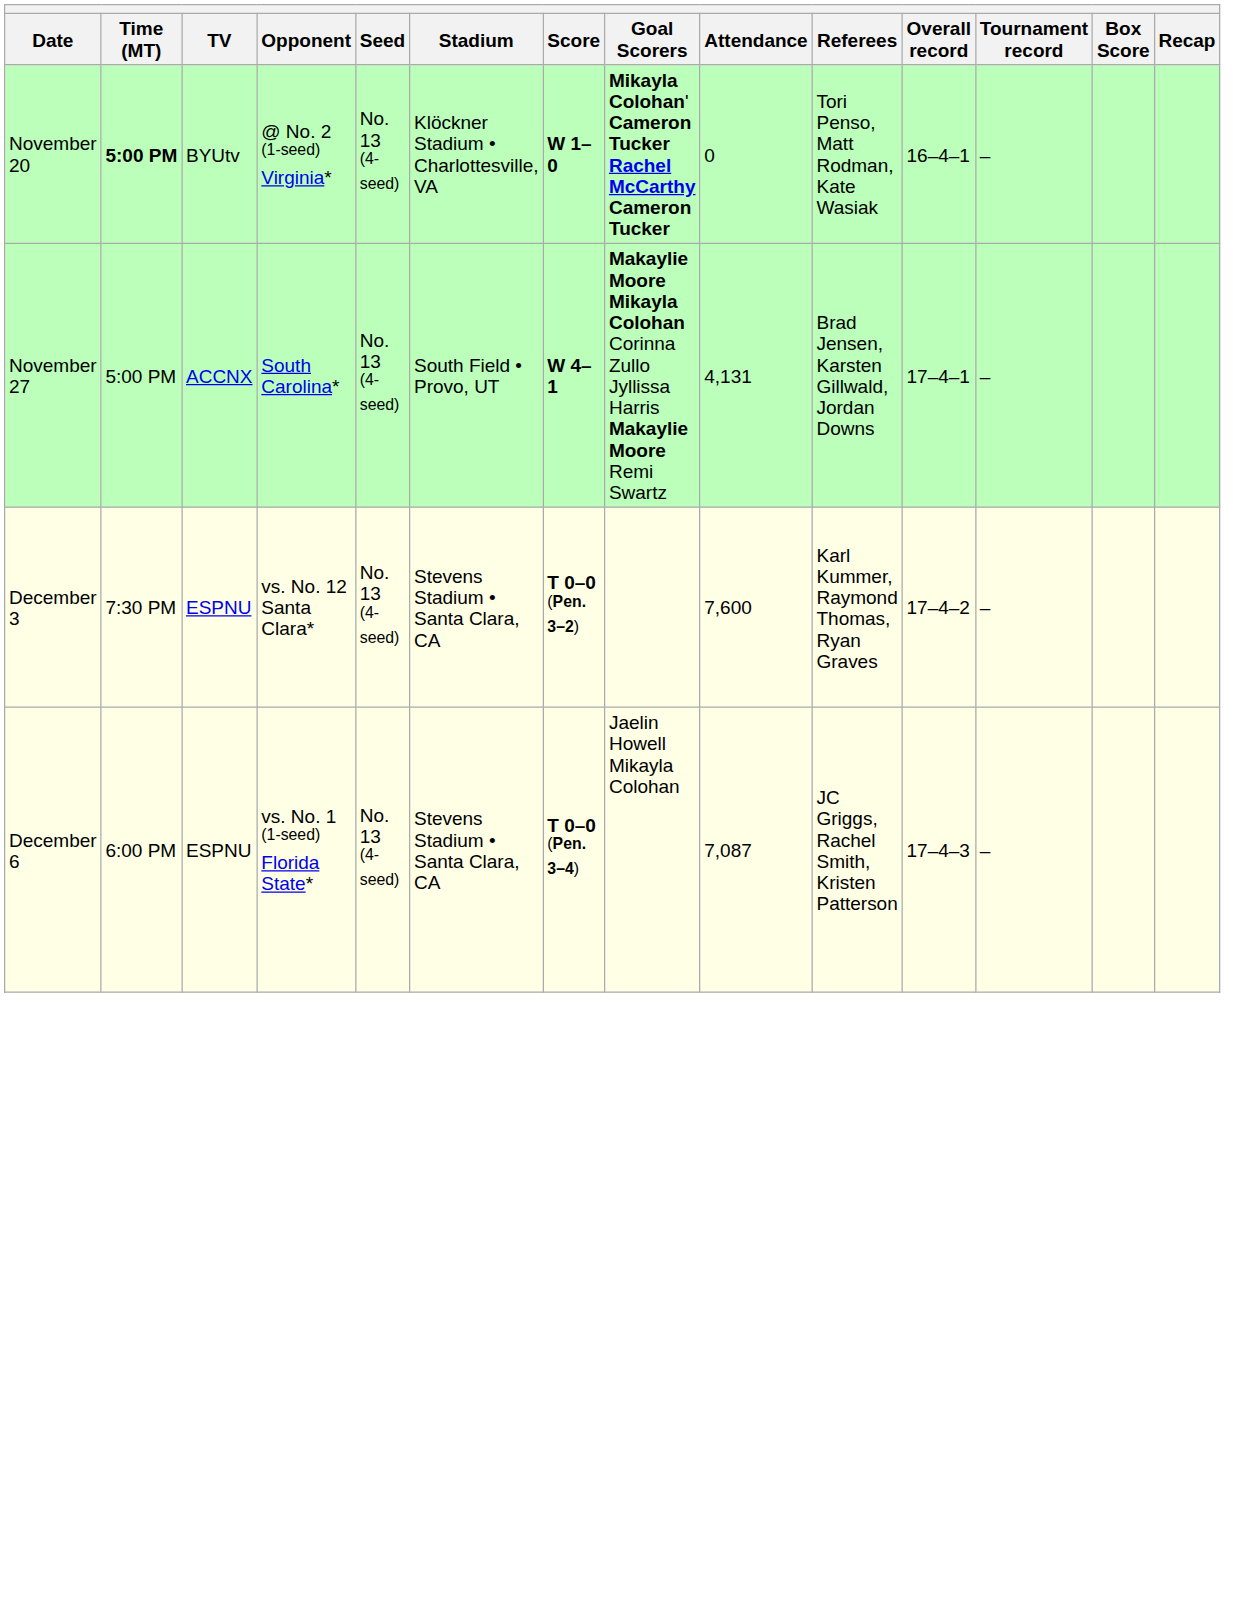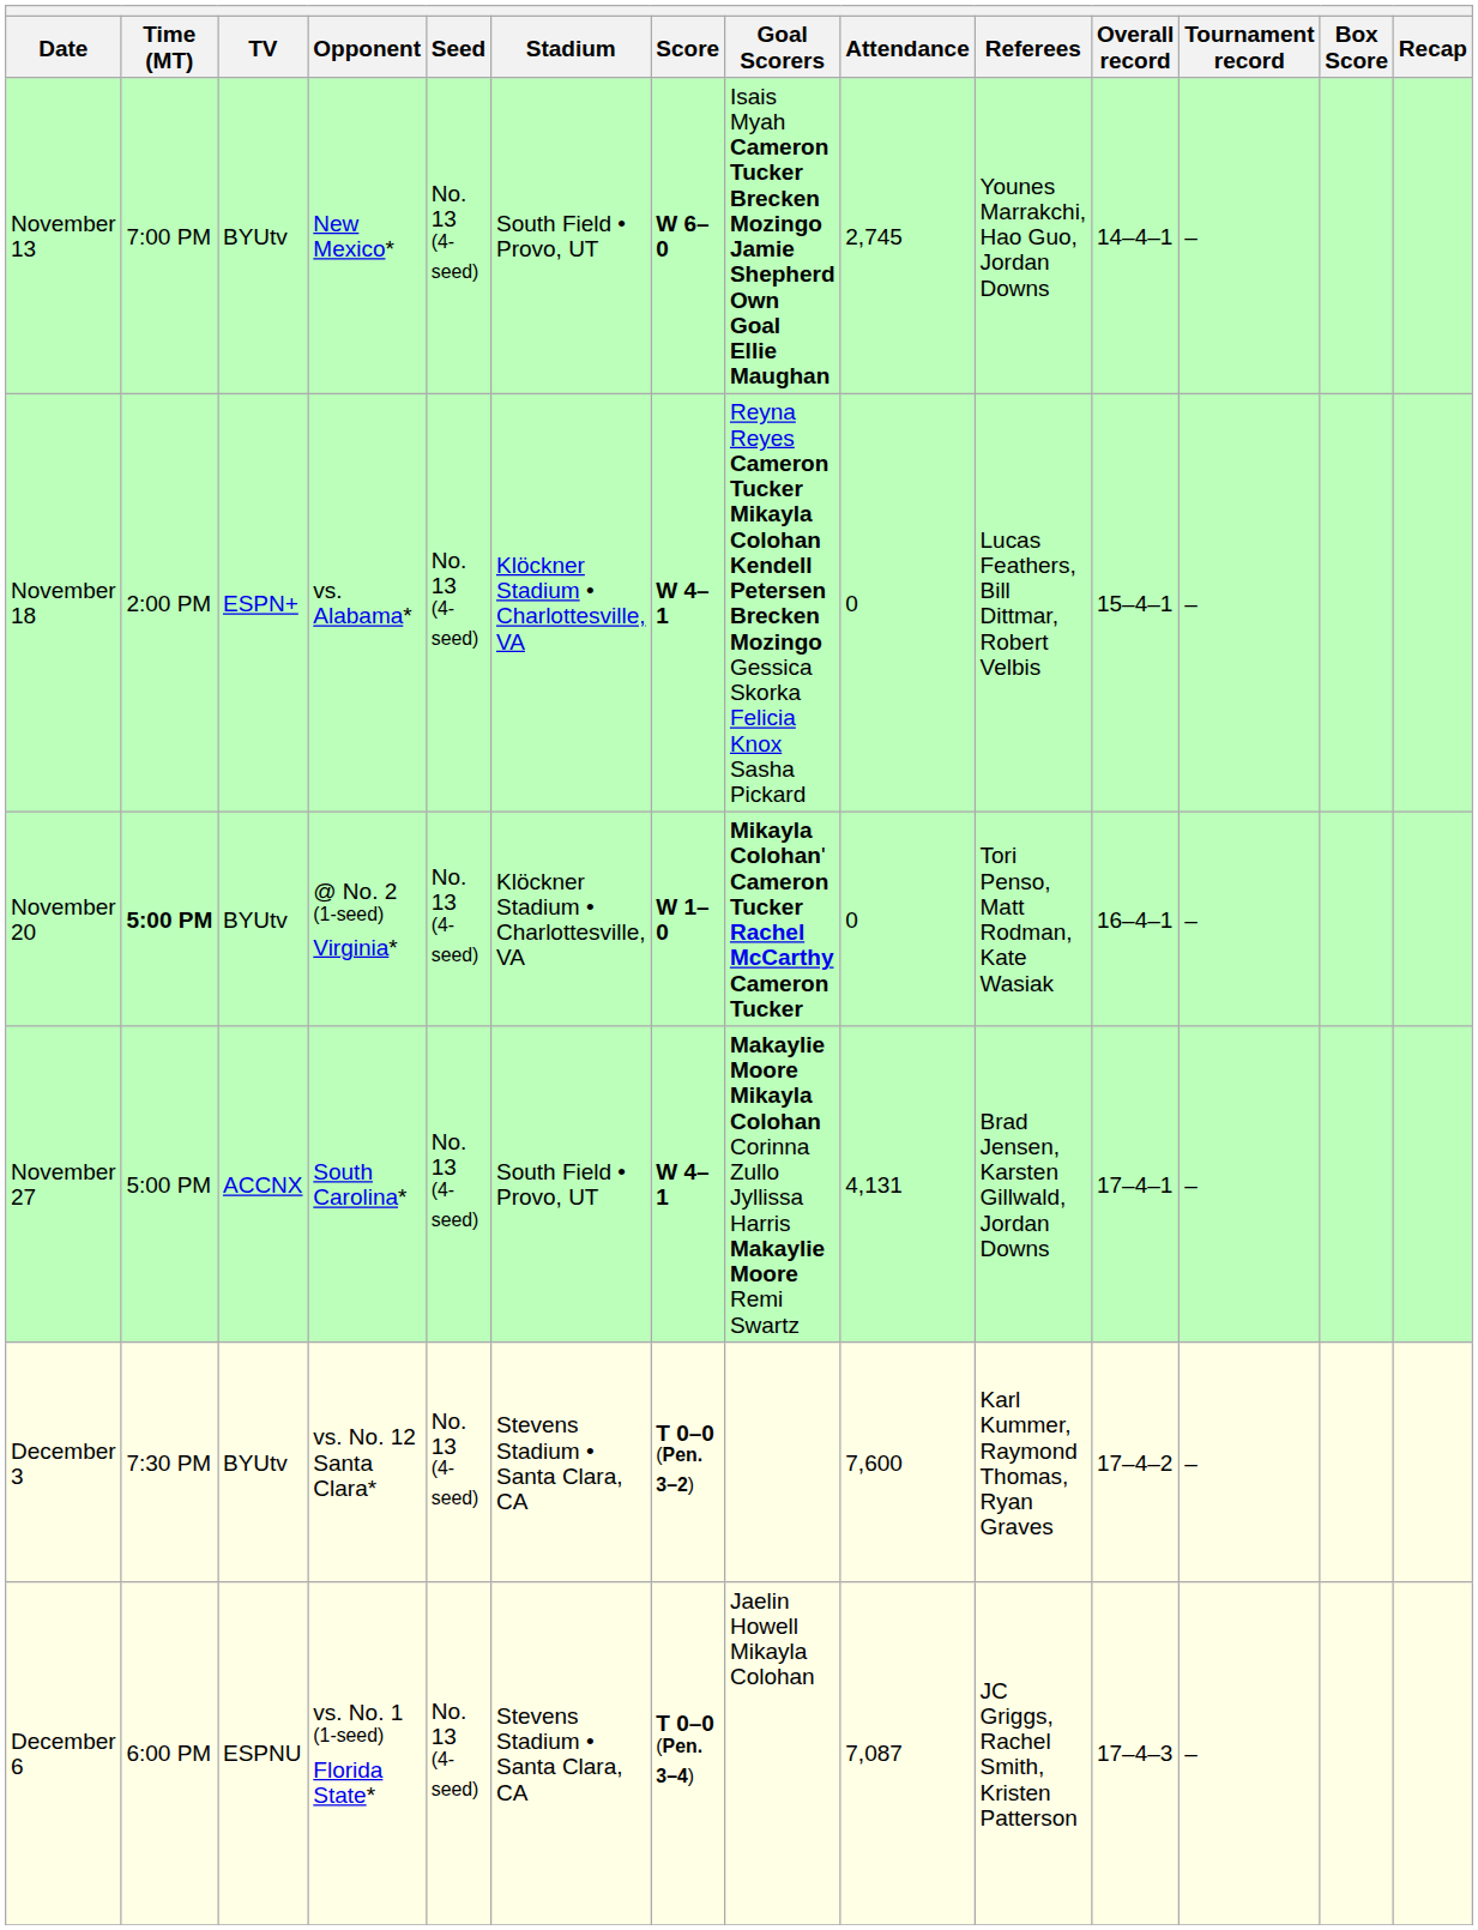+ row: November 13 | 7:00 PM | BYUtv | New Mexico* | No. 13 (4-seed) | South Field • Provo, UT | W 6–0 | Isais Myah Cameron Tucker Brecken Mozingo Jamie Shepherd Own Goal Ellie Maughan | 2,745 | Younes Marrakchi, Hao Guo, Jordan Downs | 14–4–1 | –
+ row: November 18 | 2:00 PM | ESPN+ | vs. Alabama* | No. 13 (4-seed) | Klöckner Stadium • Charlottesville, VA | W 4–1 | Reyna Reyes Cameron Tucker Mikayla Colohan Kendell Petersen Brecken Mozingo Gessica Skorka Felicia Knox Sasha Pickard | 0 | Lucas Feathers, Bill Dittmar, Robert Velbis | 15–4–1 | –
December 3 | TV: ESPNU -> BYUtv
